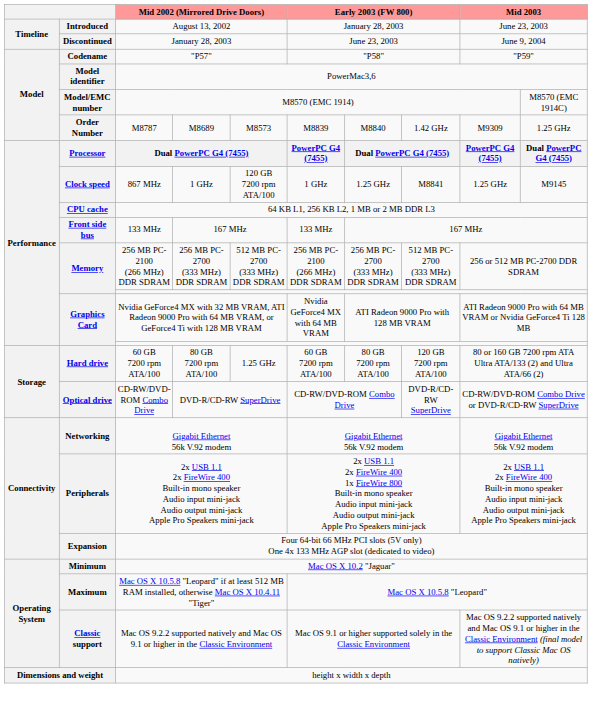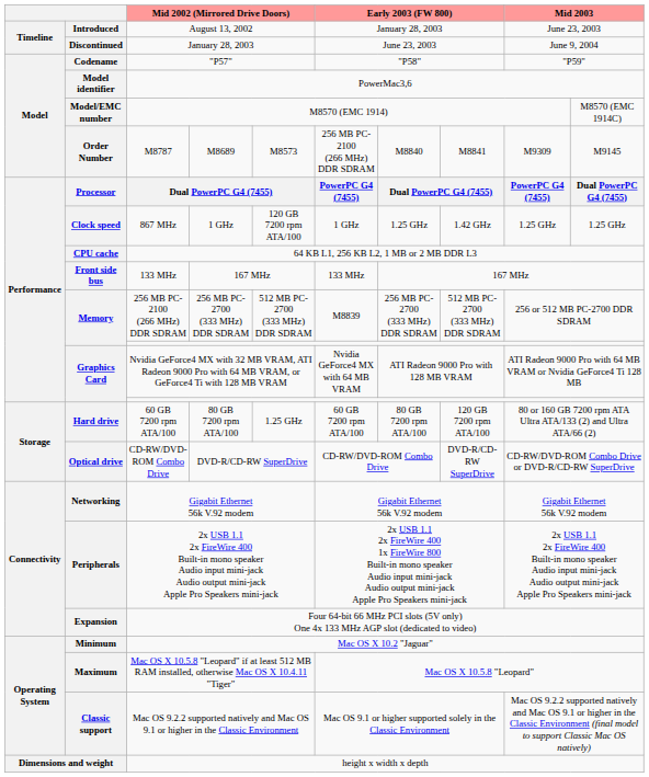Order Number | column 6: M8839 -> 256 MB PC-2100 (266 MHz) DDR SDRAM
Order Number | column 8: 1.42 GHz -> M8841
Order Number | column 10: 1.25 GHz -> M9145
Clock speed | column 8: M8841 -> 1.42 GHz
Clock speed | column 10: M9145 -> 1.25 GHz
Memory / 256 MB PC-2100 (266 MHz) DDR SDRAM | column 6: 256 MB PC-2100 (266 MHz) DDR SDRAM -> M8839
